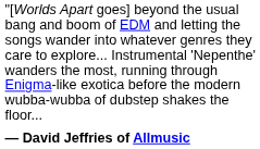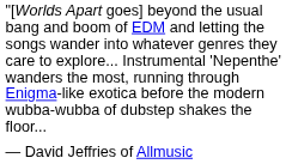row 2 | column 1: bold -> normal
